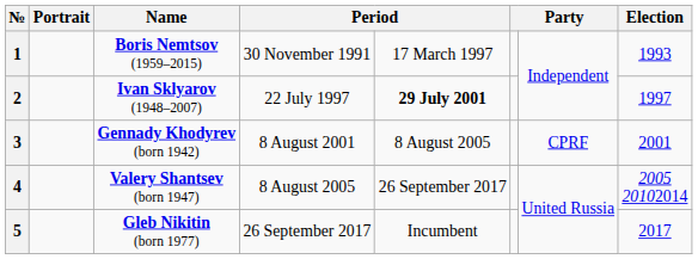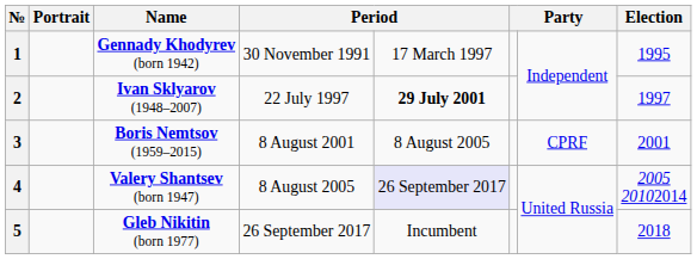1 | Name: Boris Nemtsov (1959–2015) -> Gennady Khodyrev (born 1942)
1 | Election: 1993 -> 1995
3 | Name: Gennady Khodyrev (born 1942) -> Boris Nemtsov (1959–2015)
4 | column 5: no background -> lavender background
5 | Election: 2017 -> 2018
